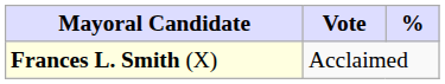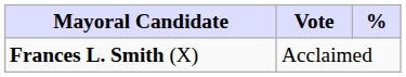Frances L. Smith (X) | Mayoral Candidate: lightyellow background -> no background
